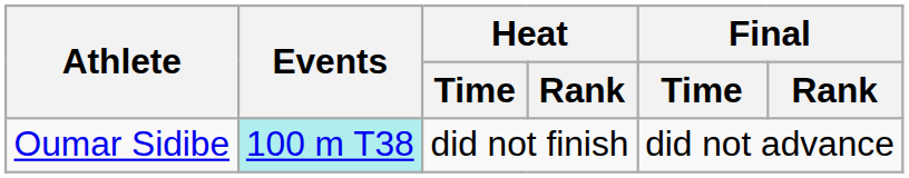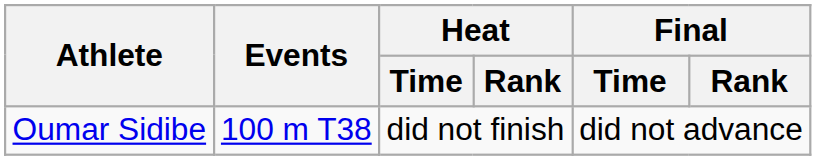Oumar Sidibe | Events: paleturquoise background -> no background
